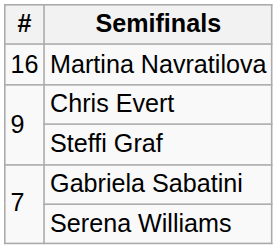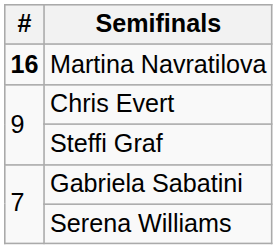Martina Navratilova | #: normal -> bold
